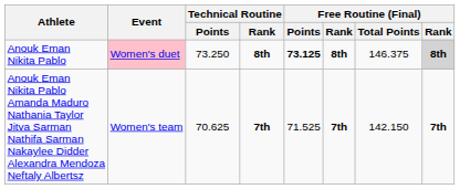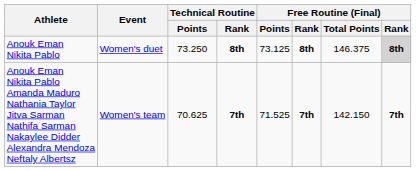Anouk Eman Nikita Pablo | Event: pink background -> no background
Anouk Eman Nikita Pablo | Free Routine (Final) / Points: bold -> normal
